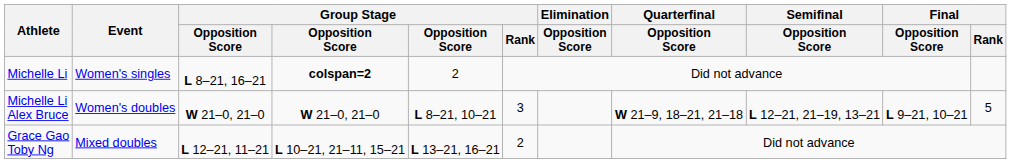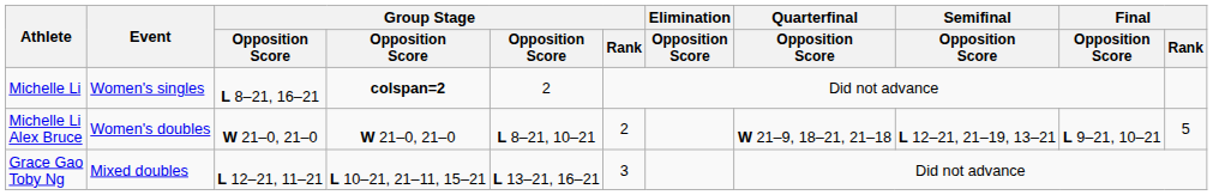Michelle Li Alex Bruce | Group Stage / Rank: 3 -> 2
Grace Gao Toby Ng | Group Stage / Rank: 2 -> 3
